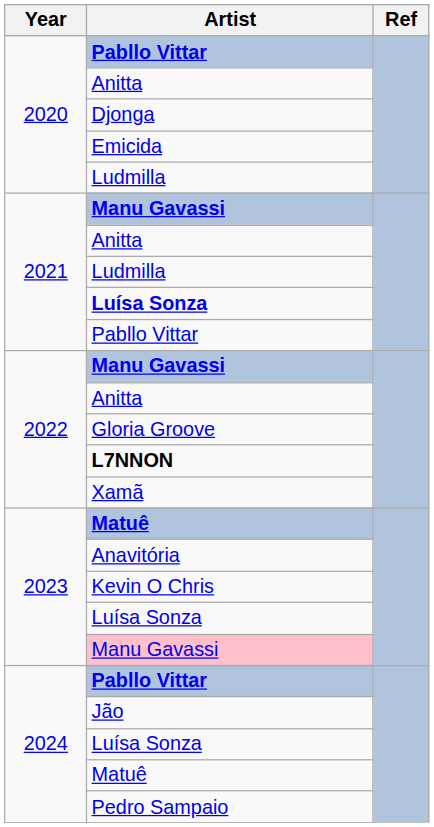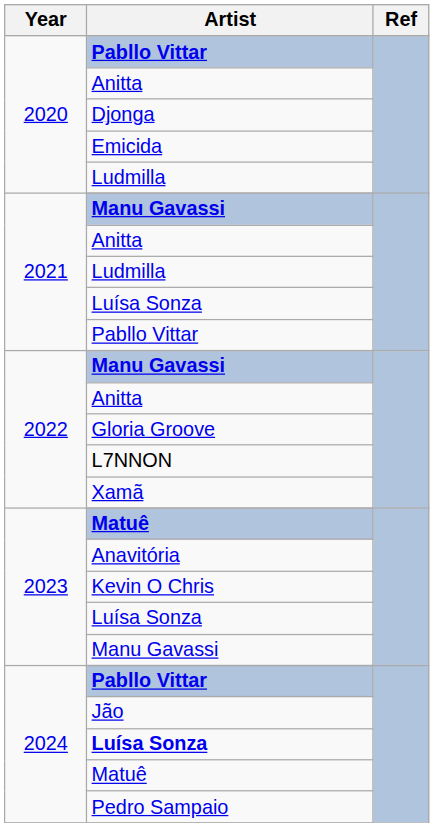2021 / Luísa Sonza | Artist: bold -> normal
L7NNON | Artist: bold -> normal
2023 / Manu Gavassi | Artist: pink background -> no background
2024 / Luísa Sonza | Artist: normal -> bold
